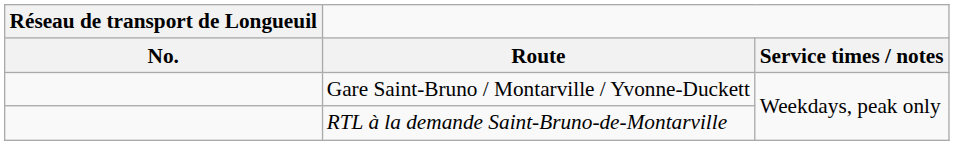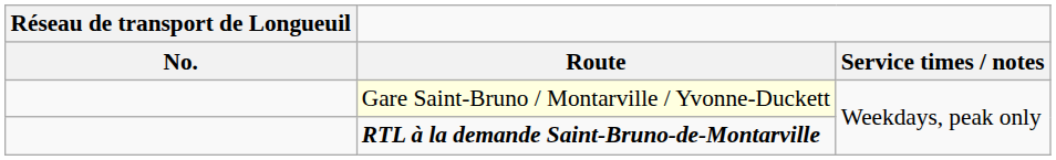Gare Saint-Bruno / Montarville / Yvonne-Duckett | Route: no background -> lightyellow background
RTL à la demande Saint-Bruno-de-Montarville | Route: normal -> bold
